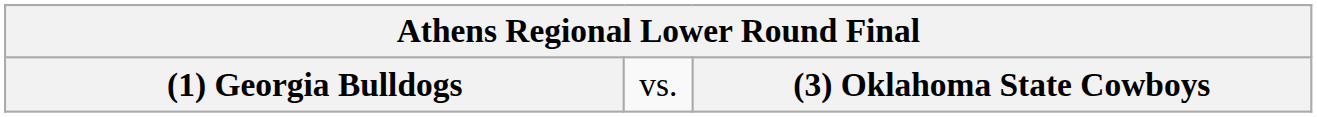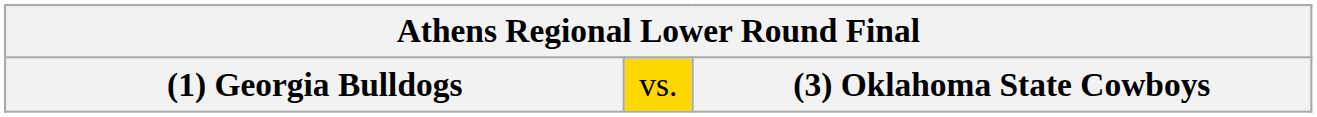(1) Georgia Bulldogs | column 2: no background -> gold background
